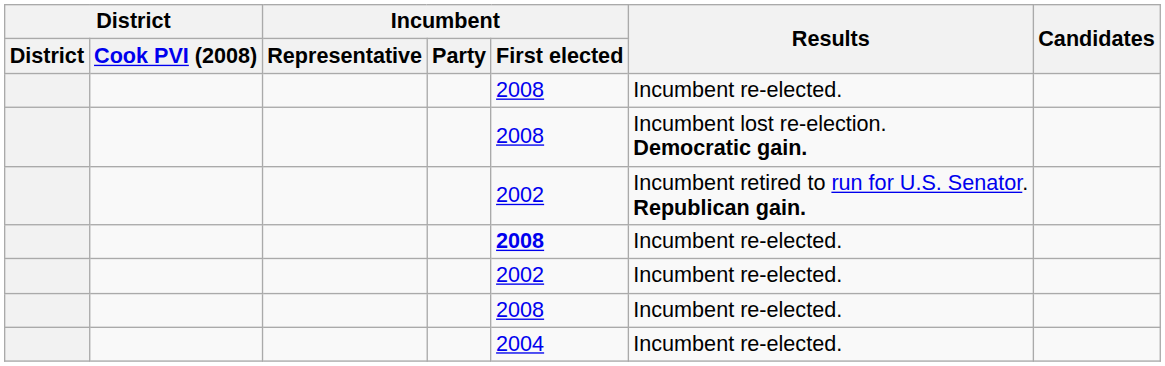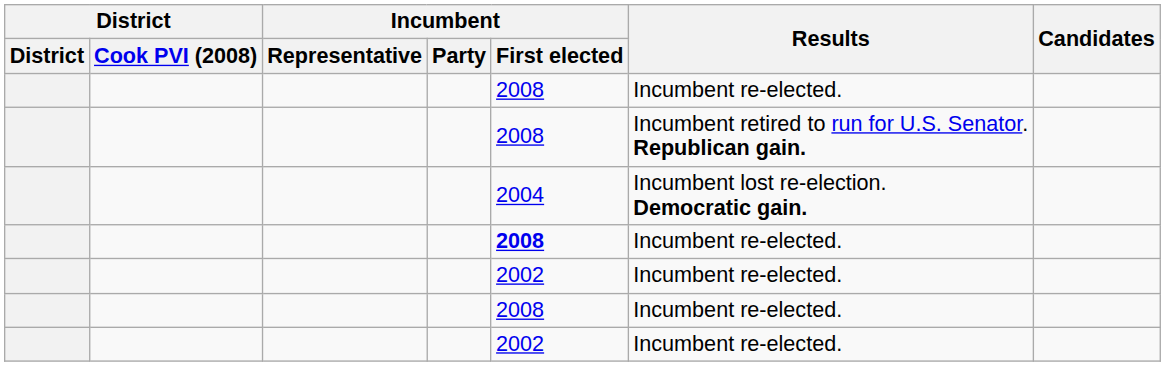row 4 | Results: Incumbent lost re-election. Democratic gain. -> Incumbent retired to run for U.S. Senator. Republican gain.
row 5 | Incumbent / First elected: 2002 -> 2004
row 5 | Results: Incumbent retired to run for U.S. Senator. Republican gain. -> Incumbent lost re-election. Democratic gain.
row 9 | Incumbent / First elected: 2004 -> 2002
